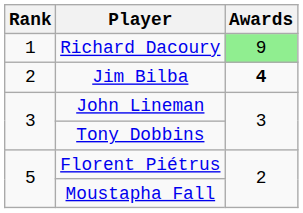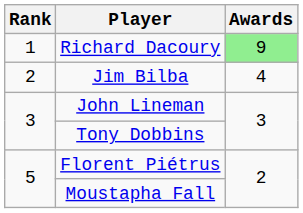Jim Bilba | Awards: bold -> normal
